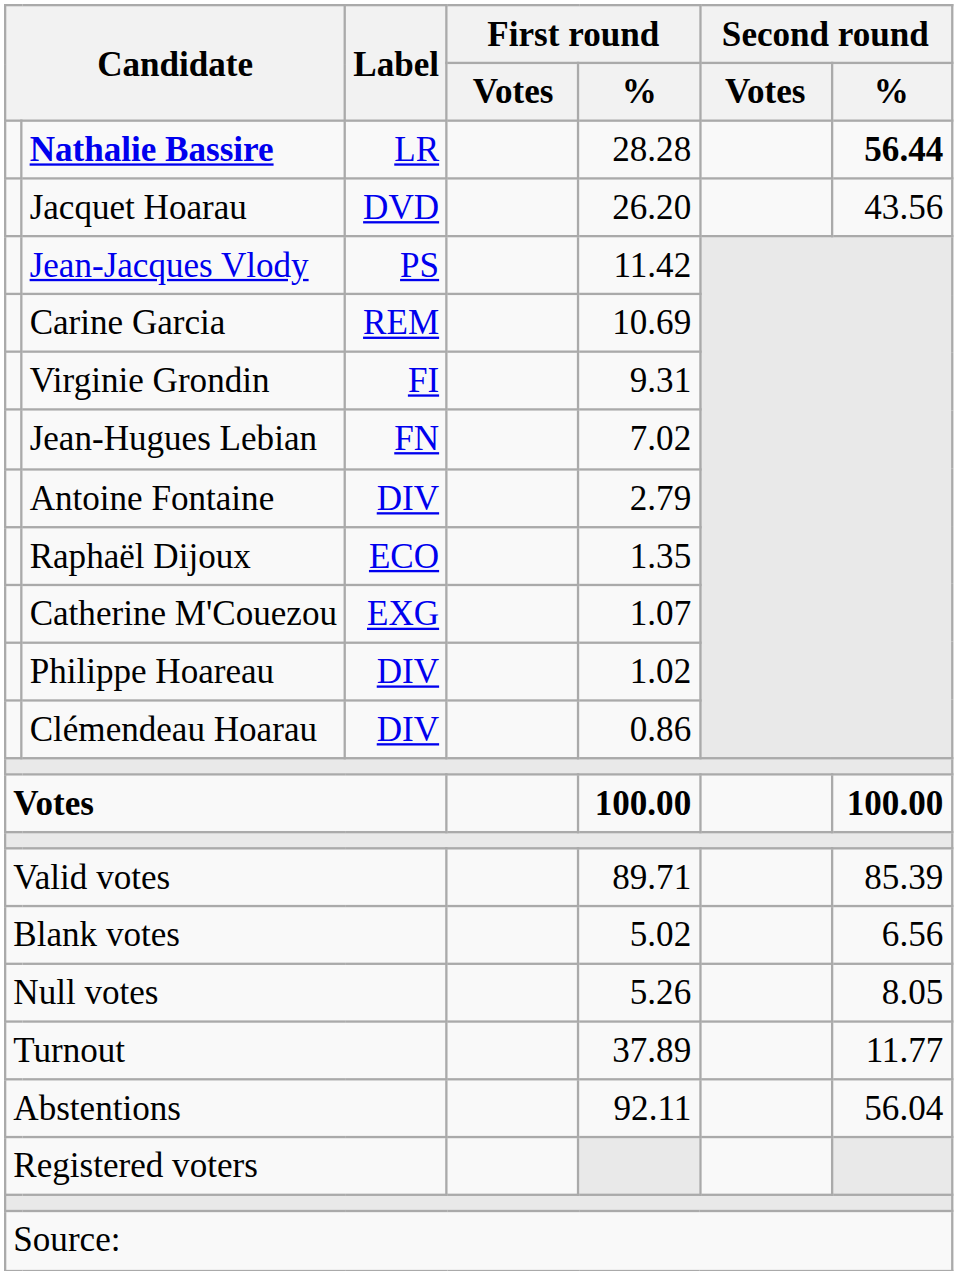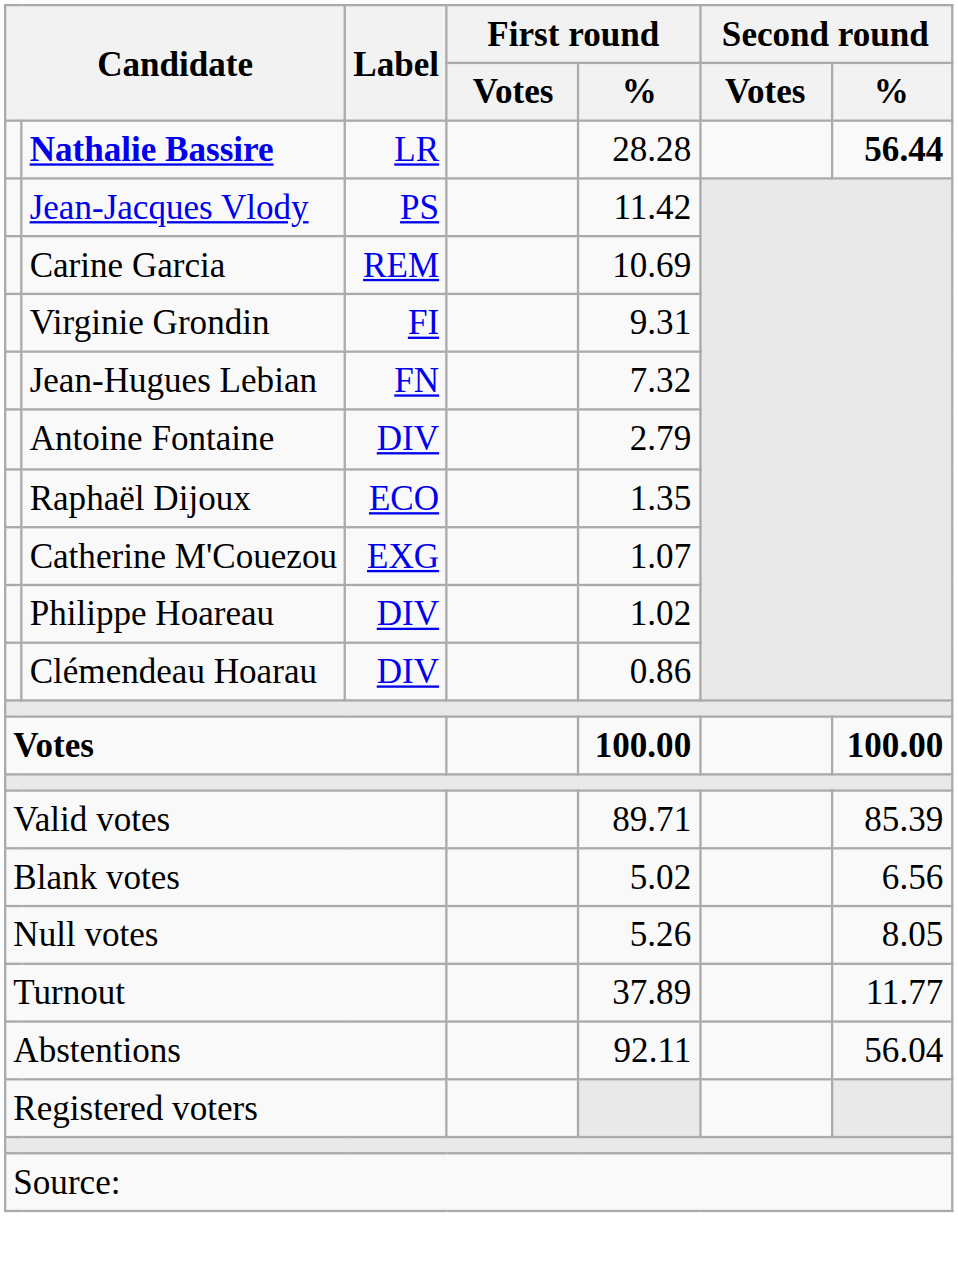- row: Jacquet Hoarau | DVD | 26.20 | 43.56
Jean-Hugues Lebian | First round / %: 7.02 -> 7.32
